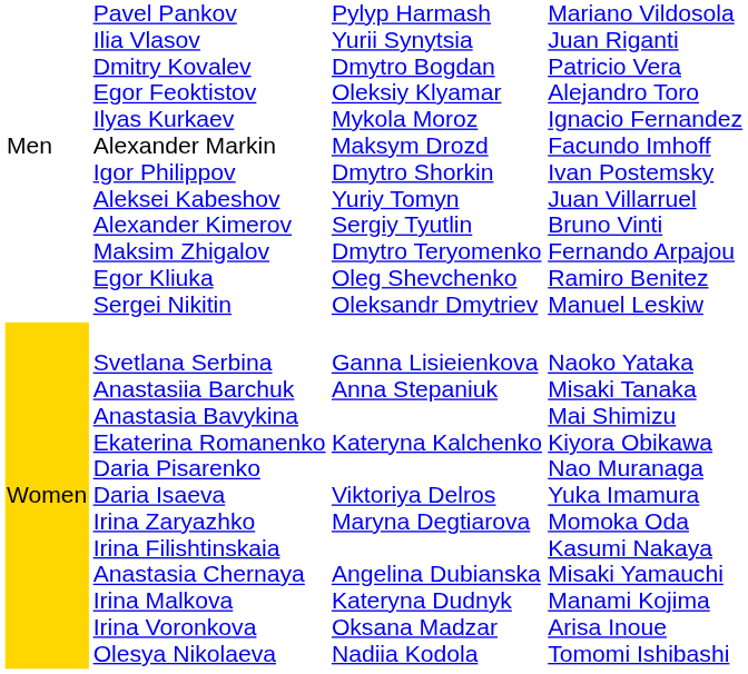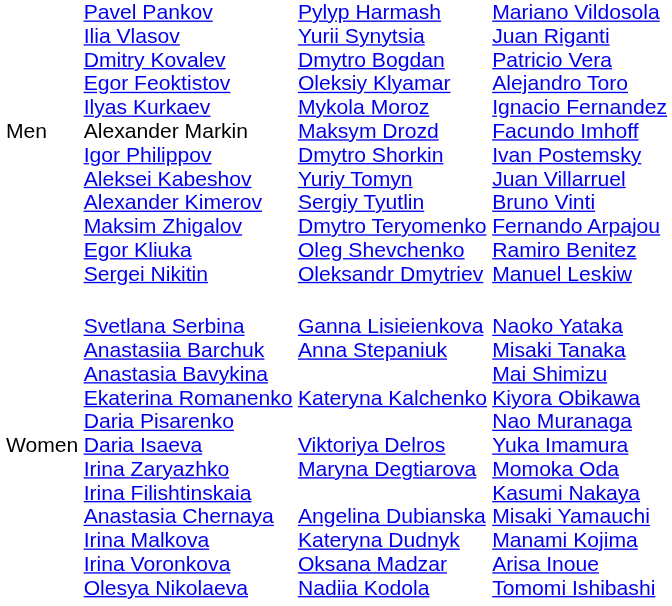Women | column 1: gold background -> no background
